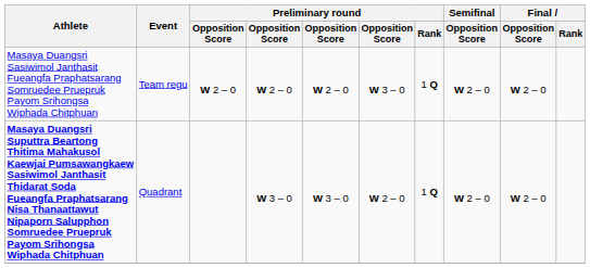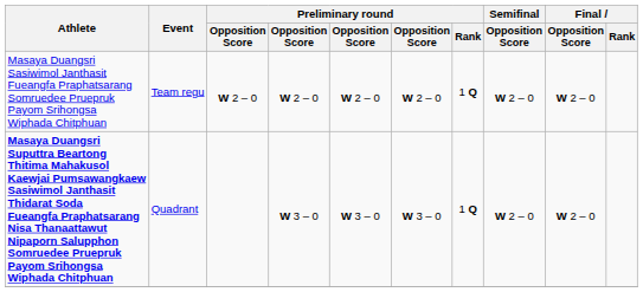row 3 | column 6: W 3 – 0 -> W 2 – 0
row 4 | column 6: W 2 – 0 -> W 3 – 0
